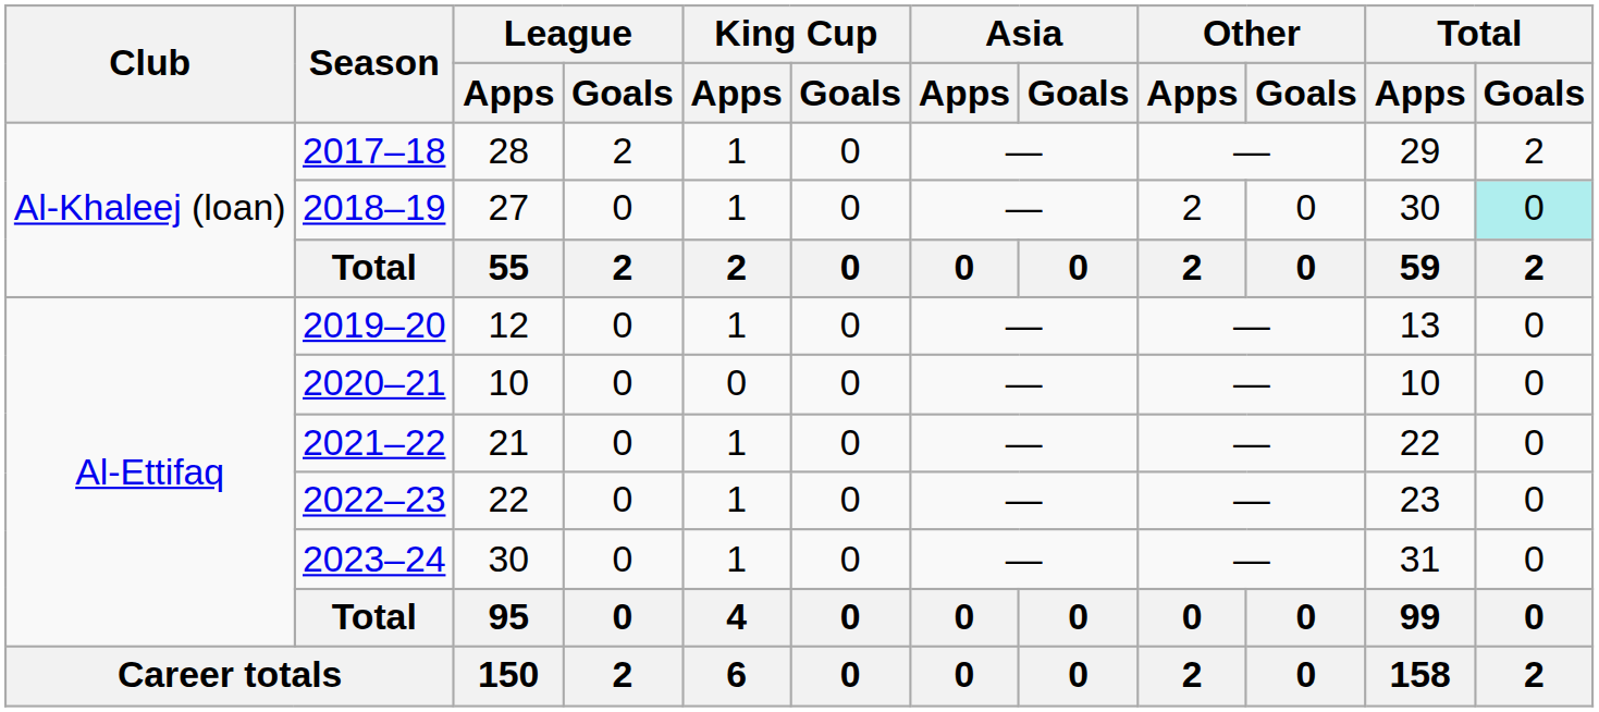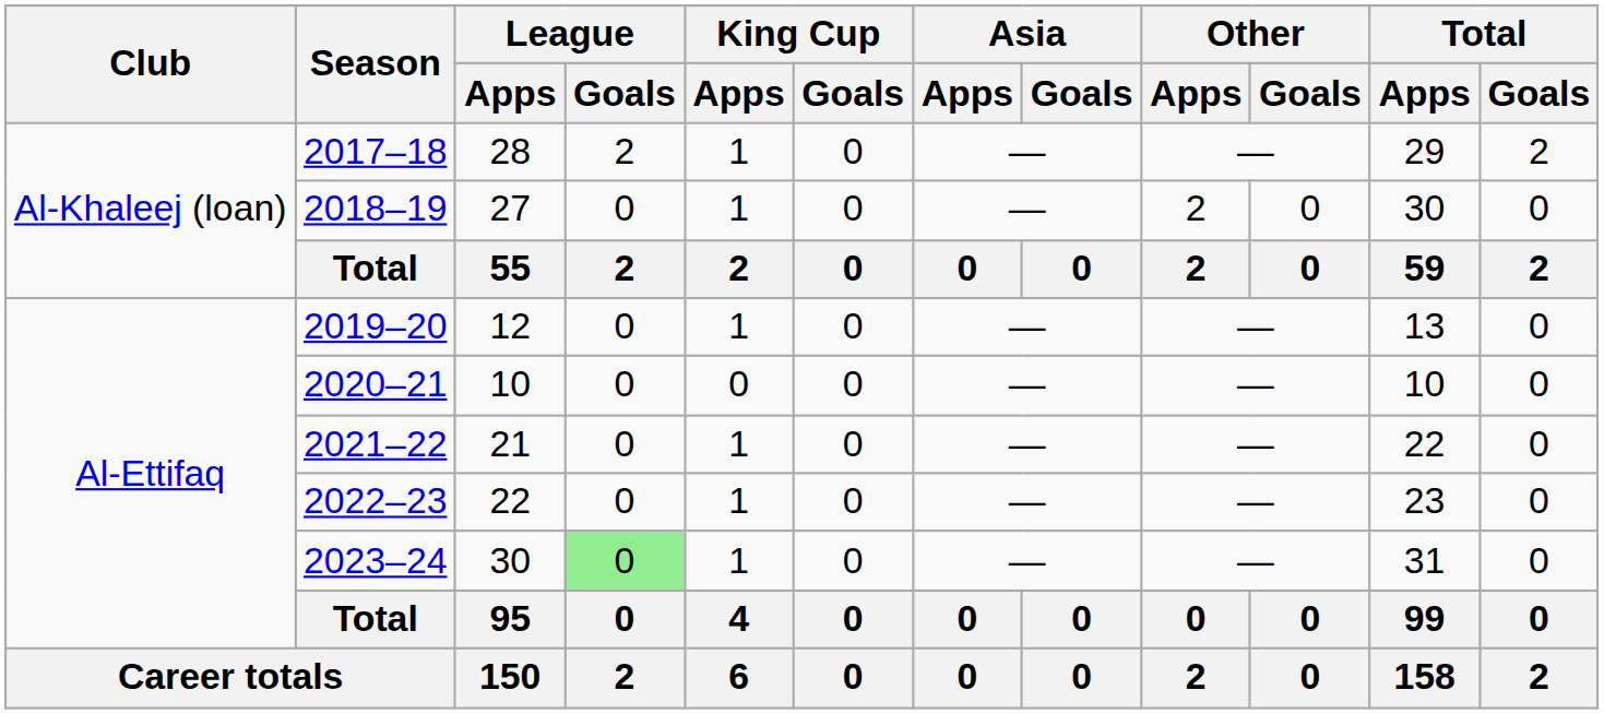2018–19 | Total / Goals: paleturquoise background -> no background
2023–24 | League / Goals: no background -> lightgreen background
